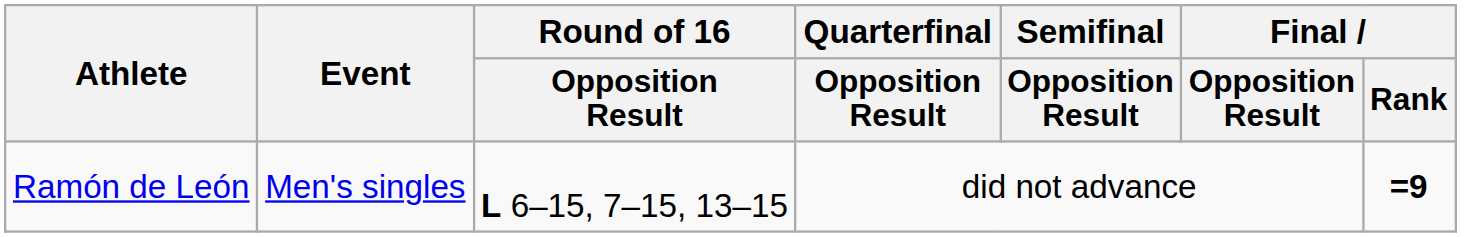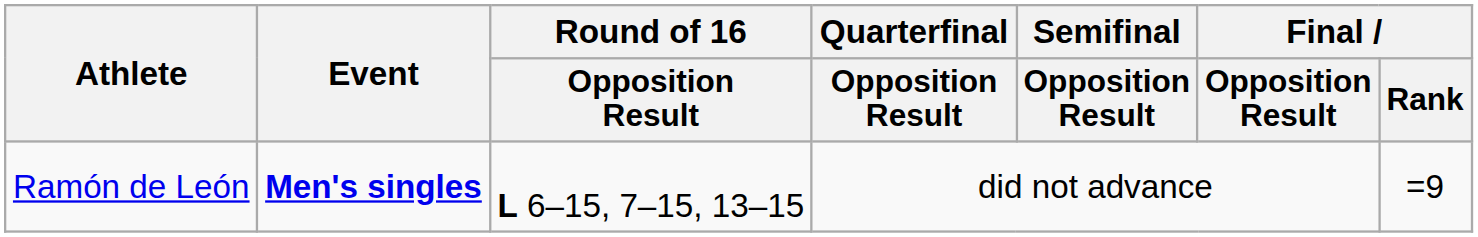Ramón de León | Event: normal -> bold
Ramón de León | Final / Rank: bold -> normal
